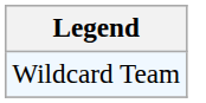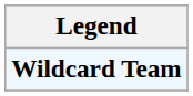row 2 | column 1: normal -> bold
